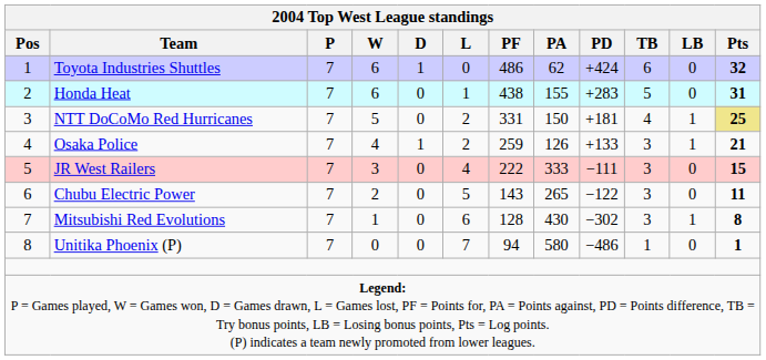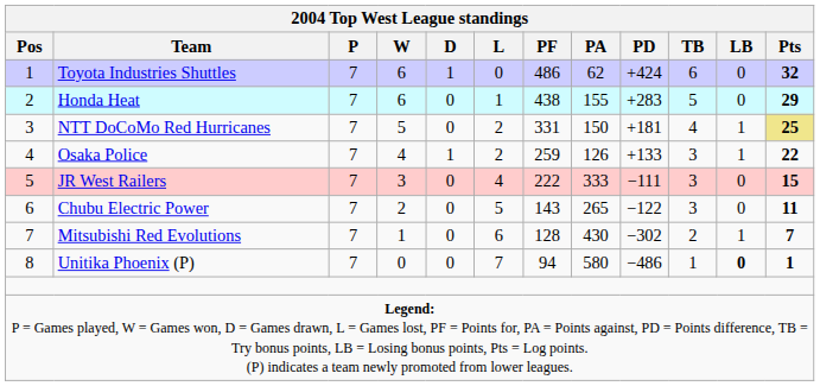Honda Heat | Pts: 31 -> 29
Osaka Police | Pts: 21 -> 22
Mitsubishi Red Evolutions | TB: 3 -> 2
Mitsubishi Red Evolutions | Pts: 8 -> 7
Unitika Phoenix (P) | LB: normal -> bold
